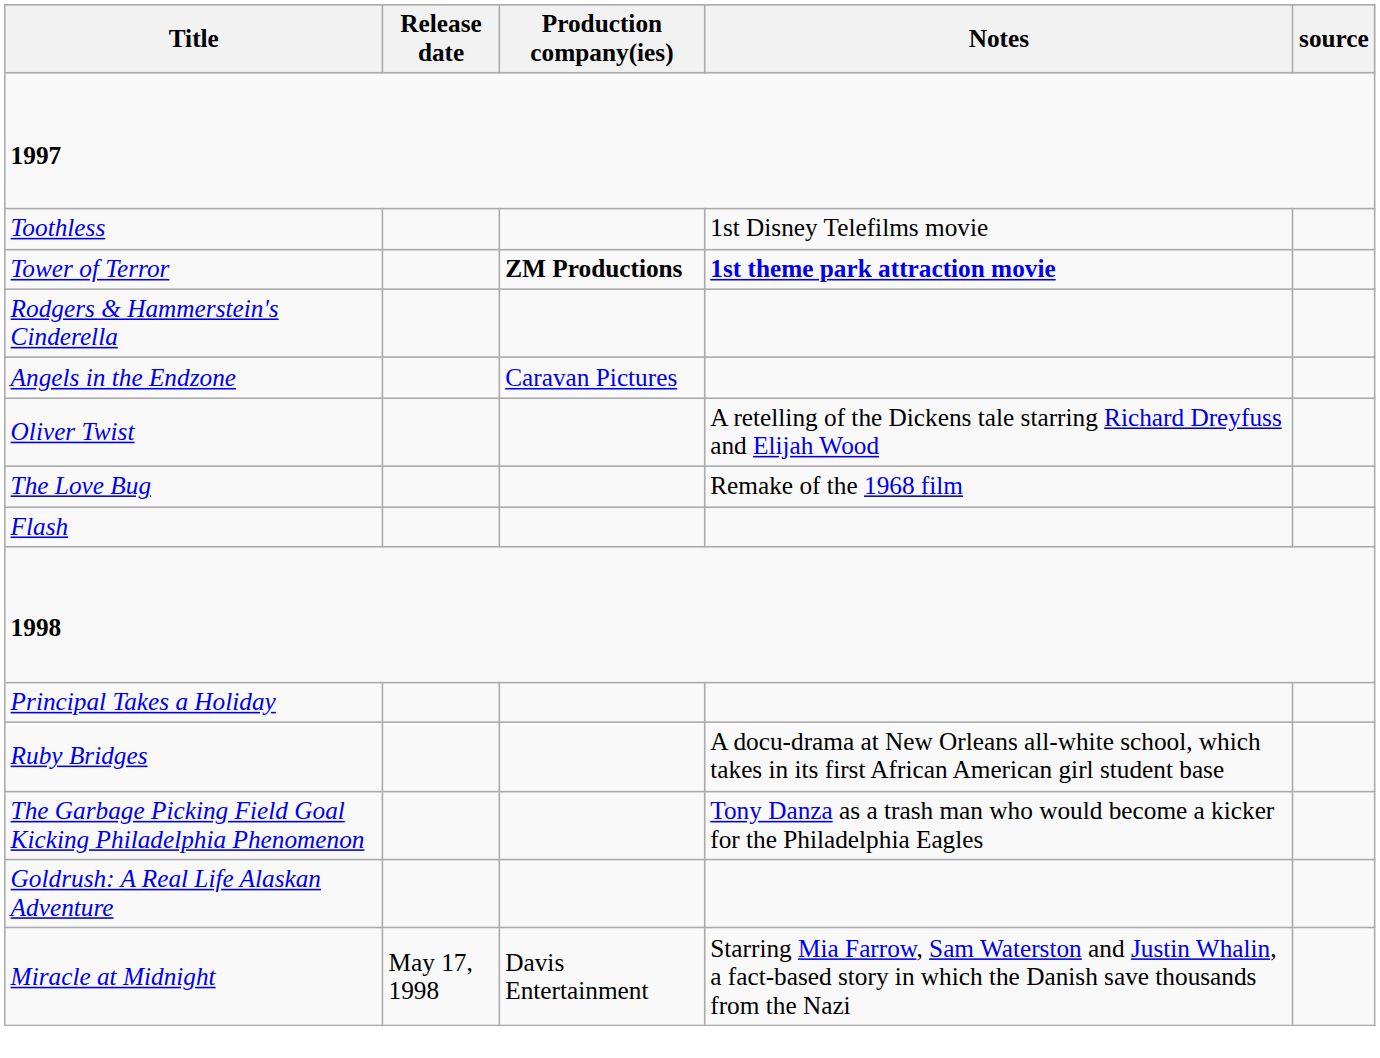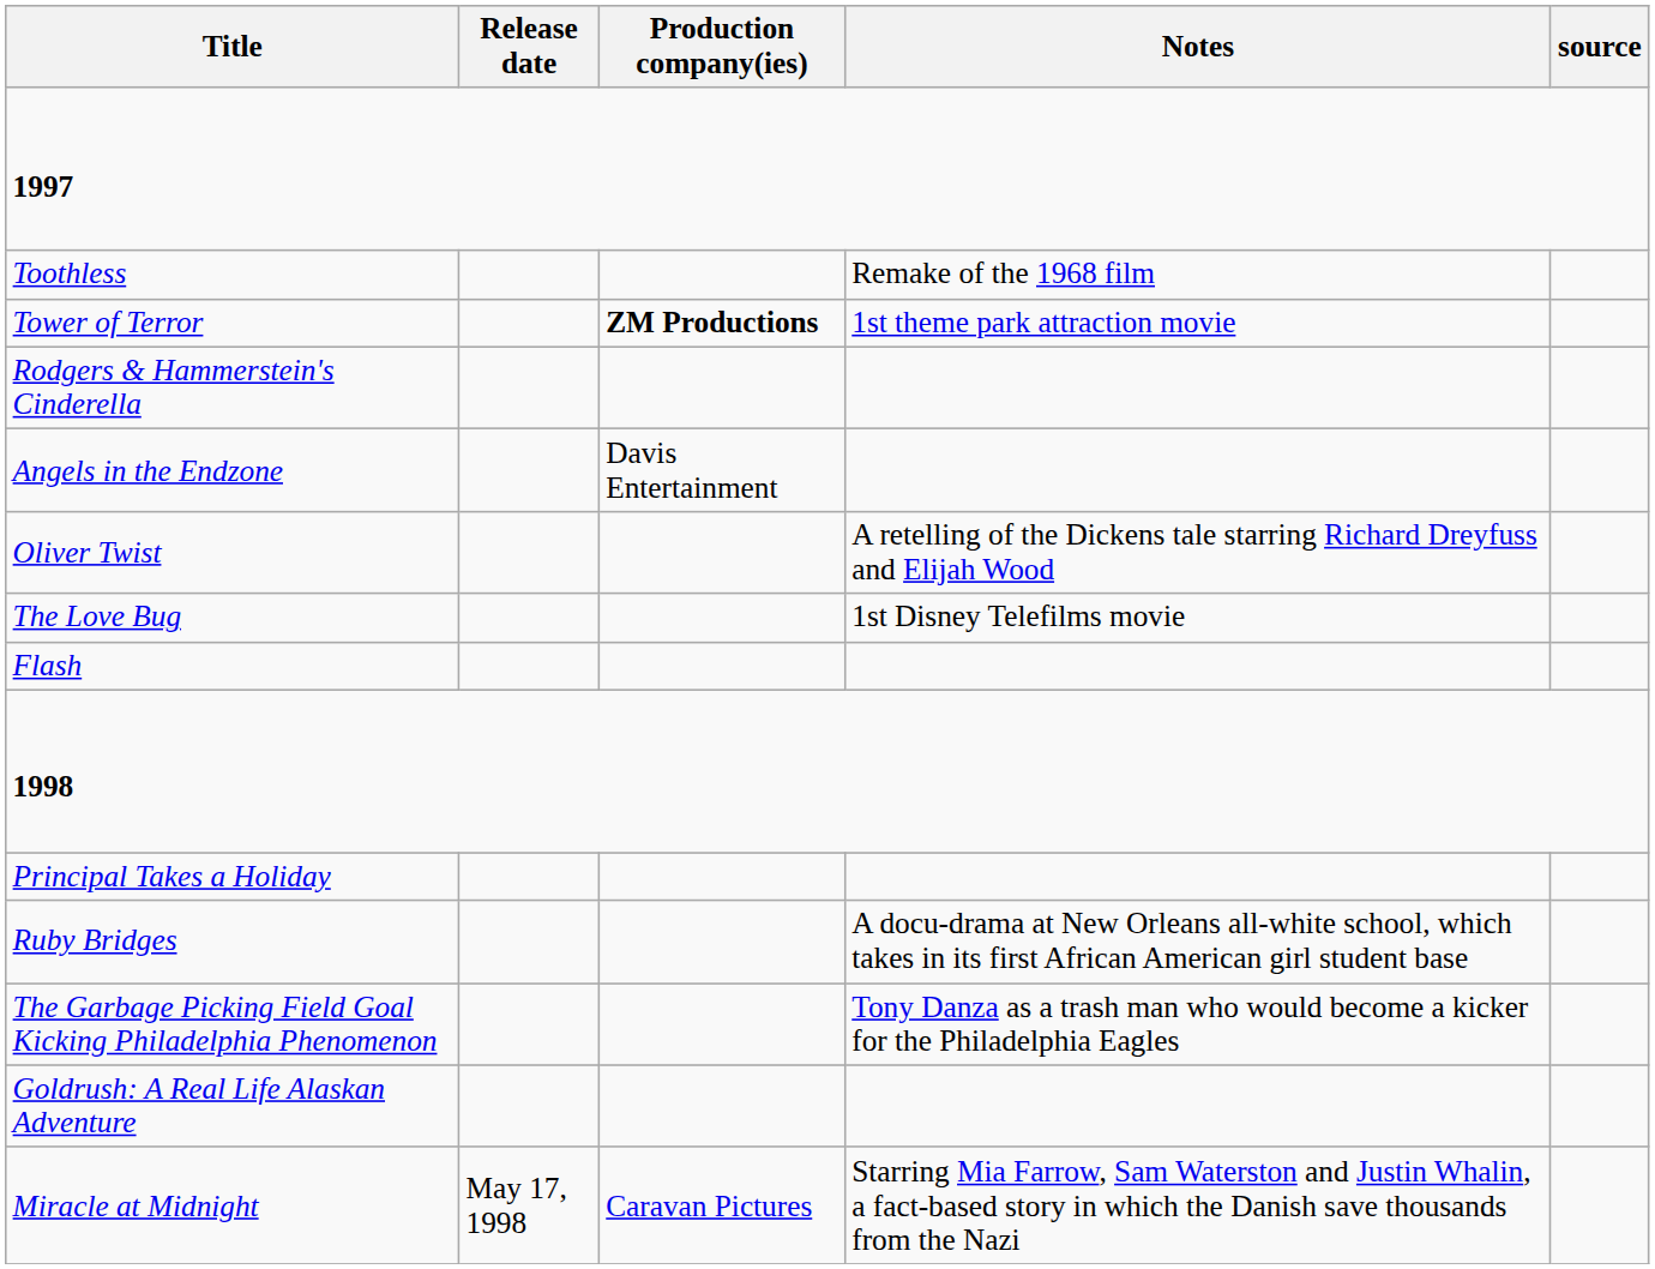Toothless | Notes: 1st Disney Telefilms movie -> Remake of the 1968 film
Tower of Terror | Notes: bold -> normal
Angels in the Endzone | Production company(ies): Caravan Pictures -> Davis Entertainment
The Love Bug | Notes: Remake of the 1968 film -> 1st Disney Telefilms movie
Miracle at Midnight | Production company(ies): Davis Entertainment -> Caravan Pictures
